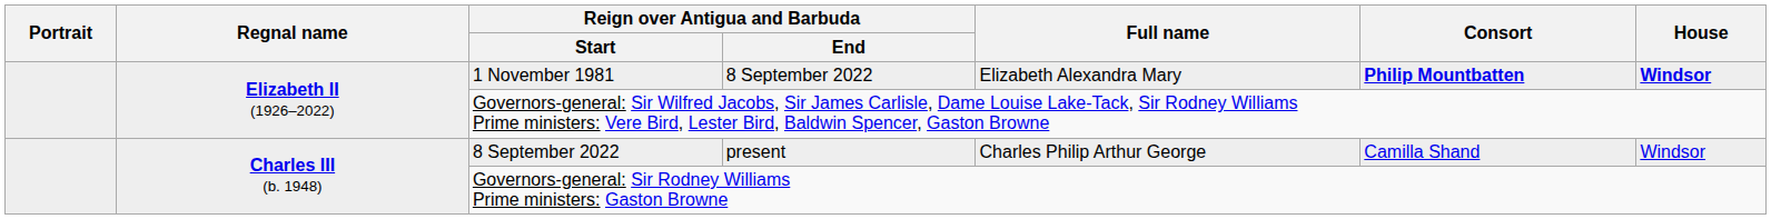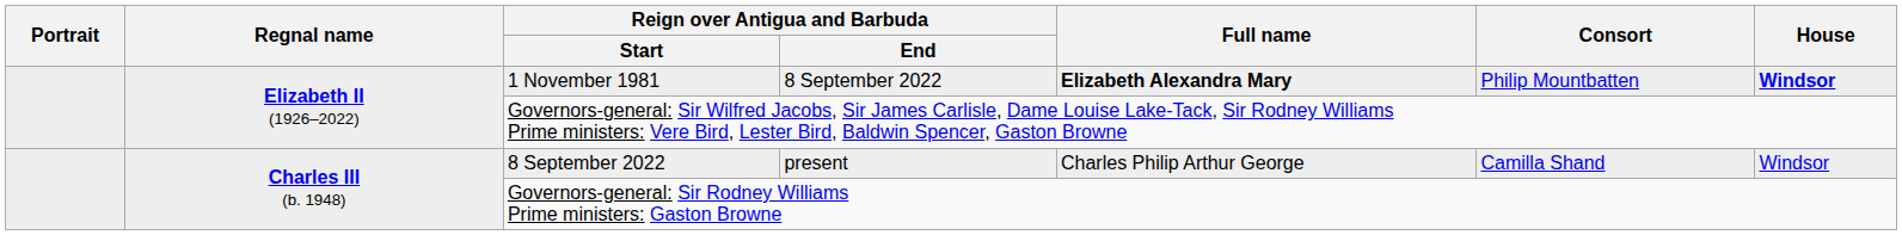1 November 1981 | Full name: normal -> bold
1 November 1981 | Consort: bold -> normal
